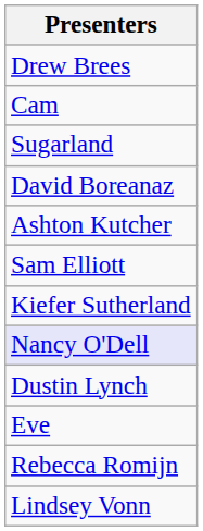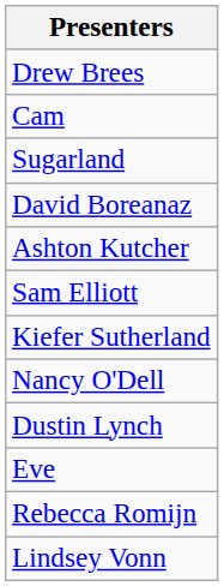row 9 | column 1: lavender background -> no background
